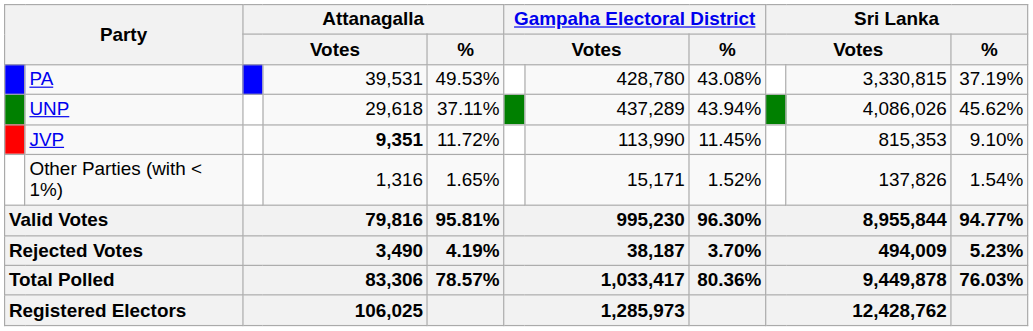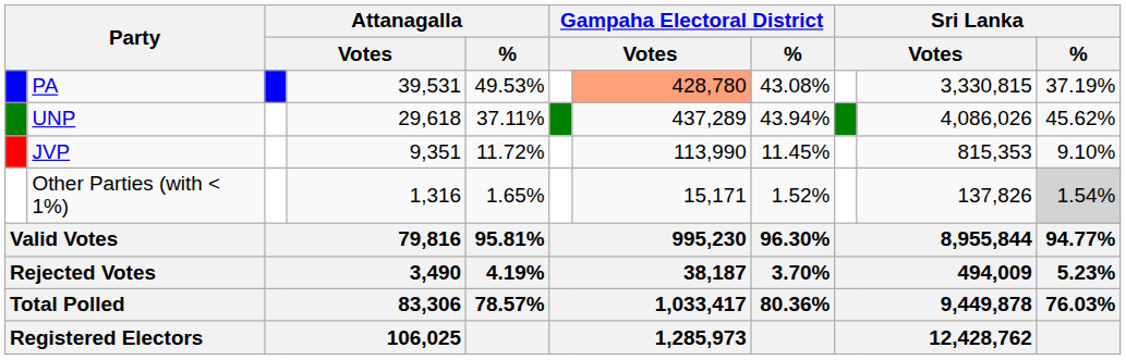PA | column 7: no background -> lightsalmon background
JVP | column 4: bold -> normal
Other Parties (with < 1%) | Sri Lanka / %: no background -> lightgrey background
